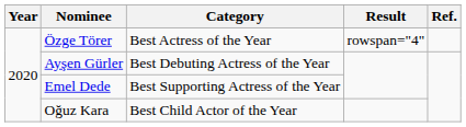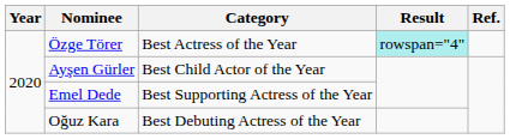Özge Törer | Result: no background -> paleturquoise background
Ayşen Gürler | Category: Best Debuting Actress of the Year -> Best Child Actor of the Year
Oğuz Kara | Category: Best Child Actor of the Year -> Best Debuting Actress of the Year
